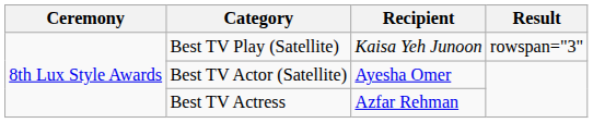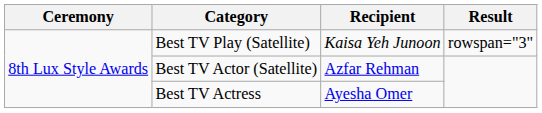Best TV Actor (Satellite) | Recipient: Ayesha Omer -> Azfar Rehman
Best TV Actress | Recipient: Azfar Rehman -> Ayesha Omer
